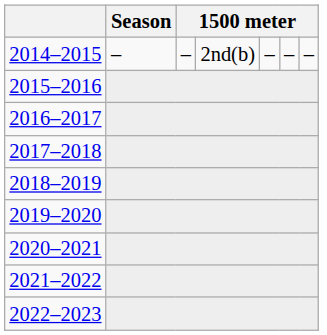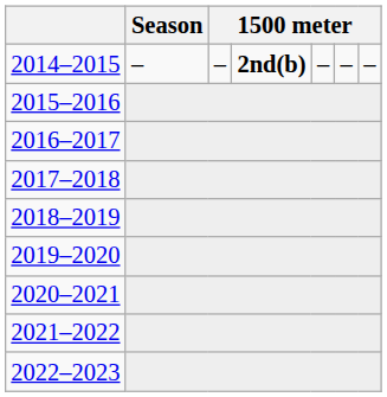2014–2015 | column 4: normal -> bold
